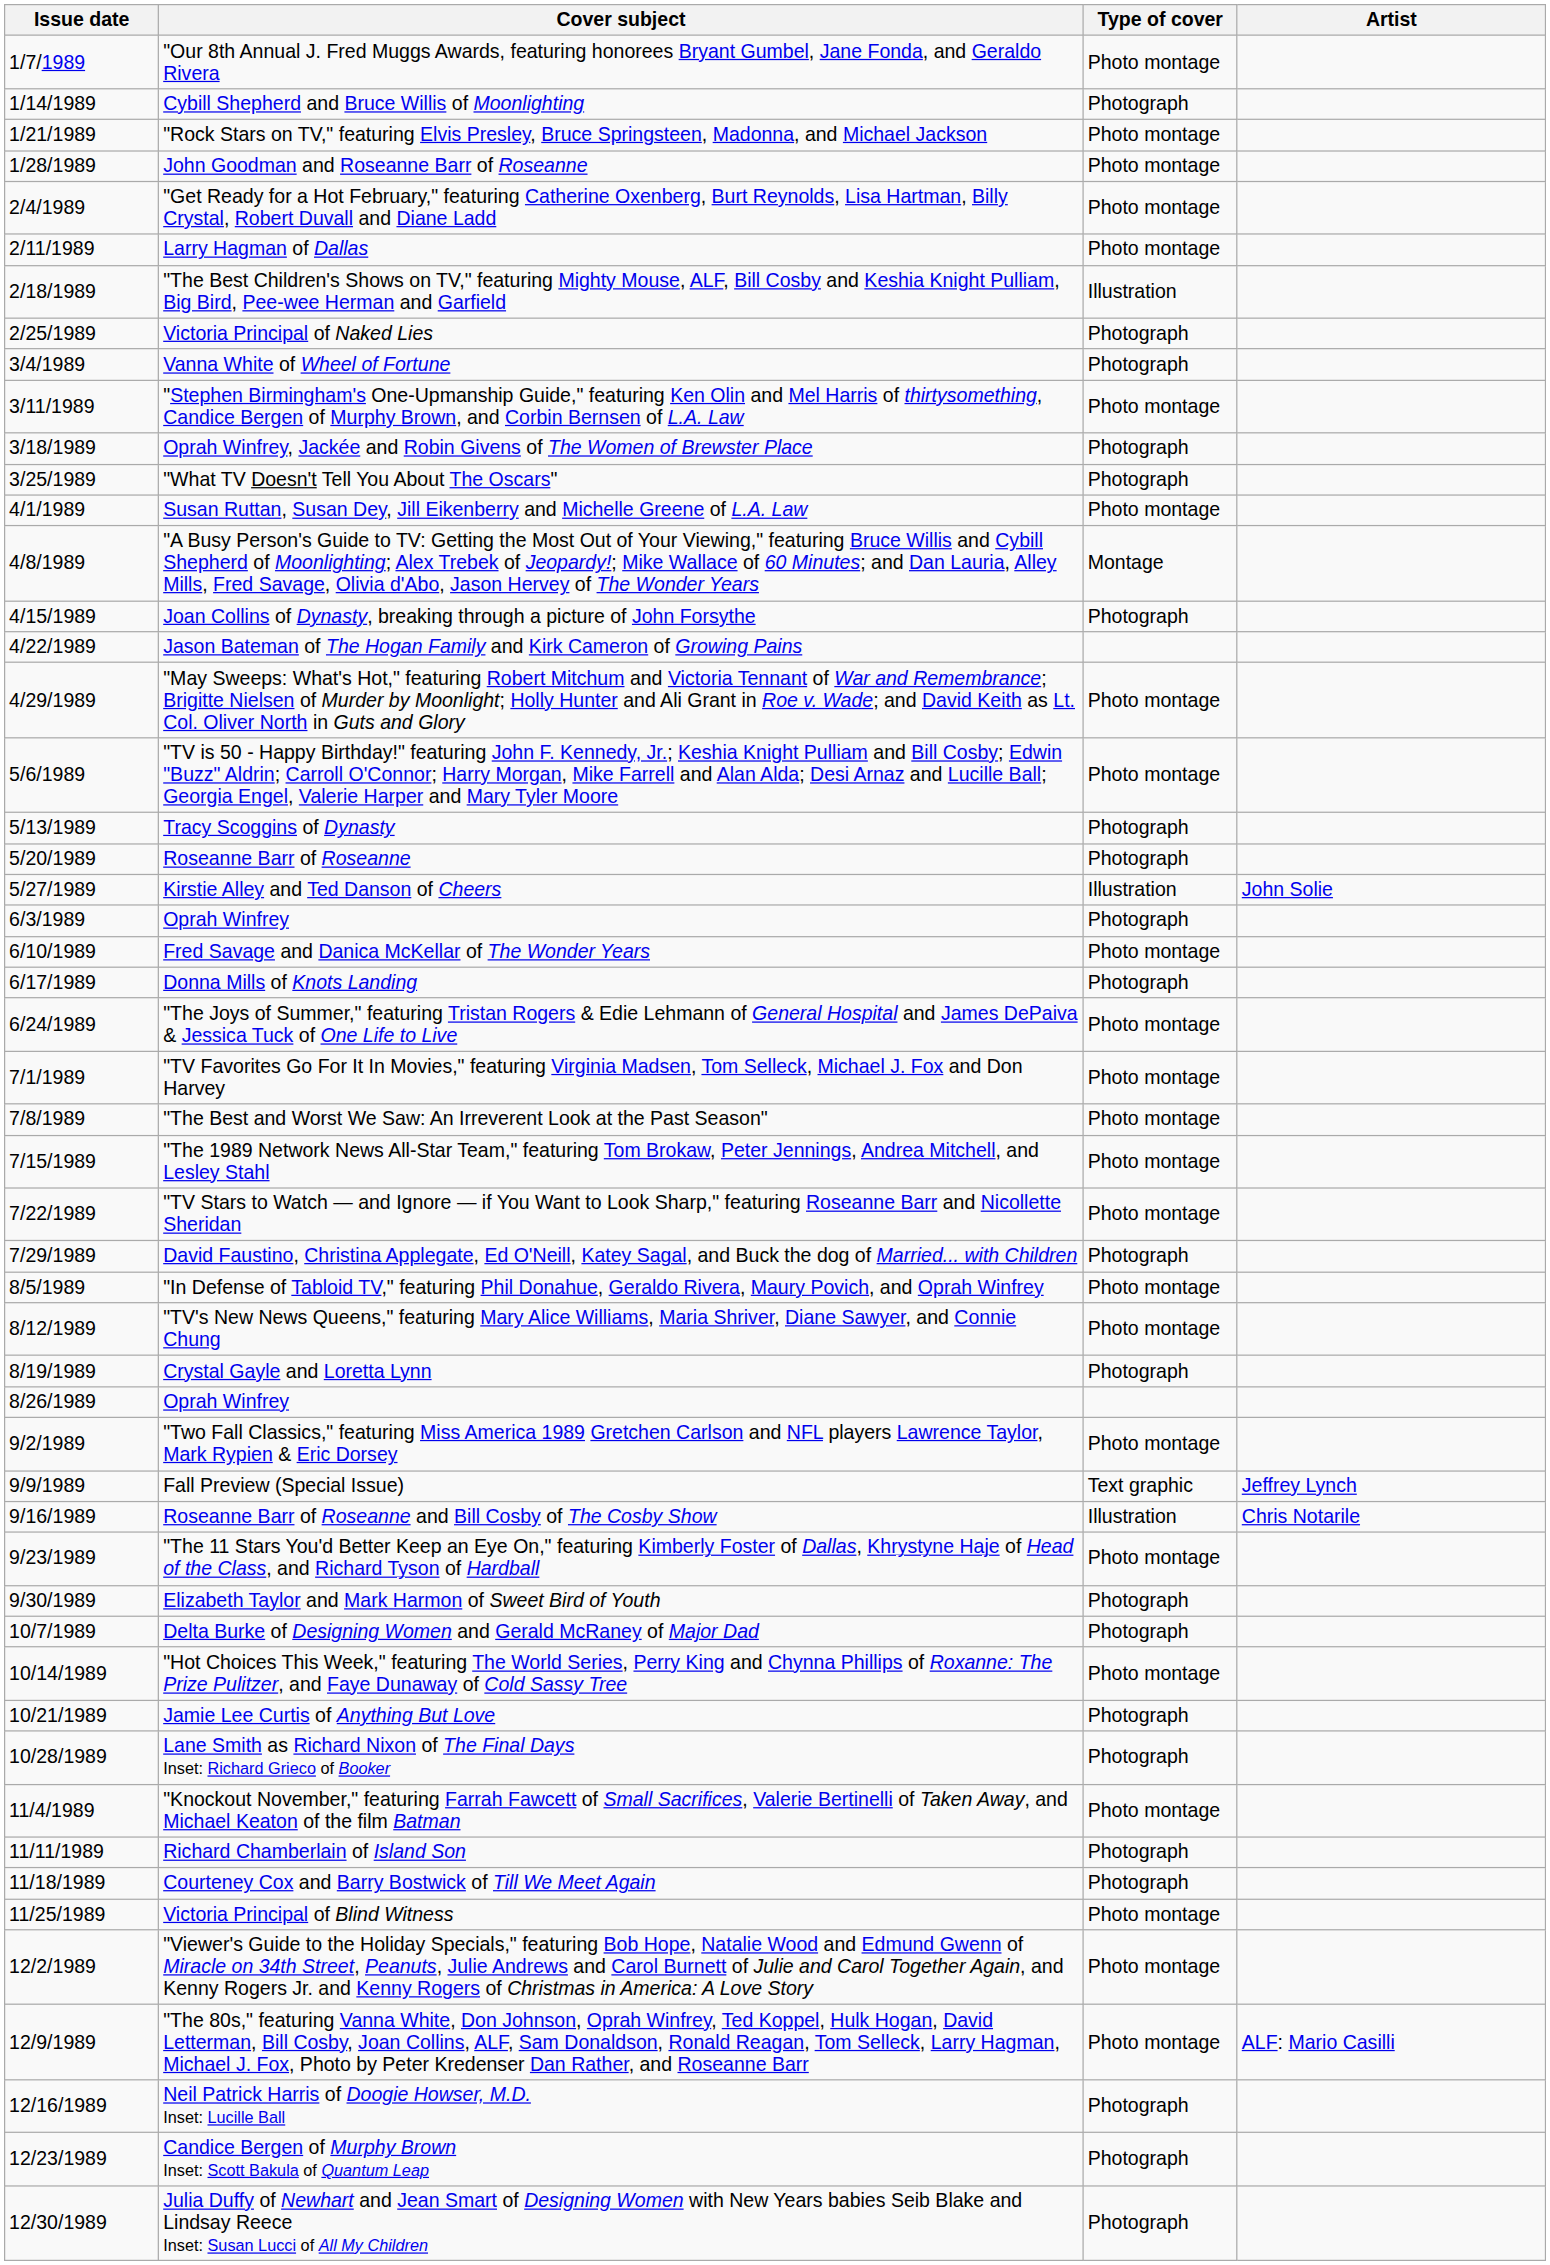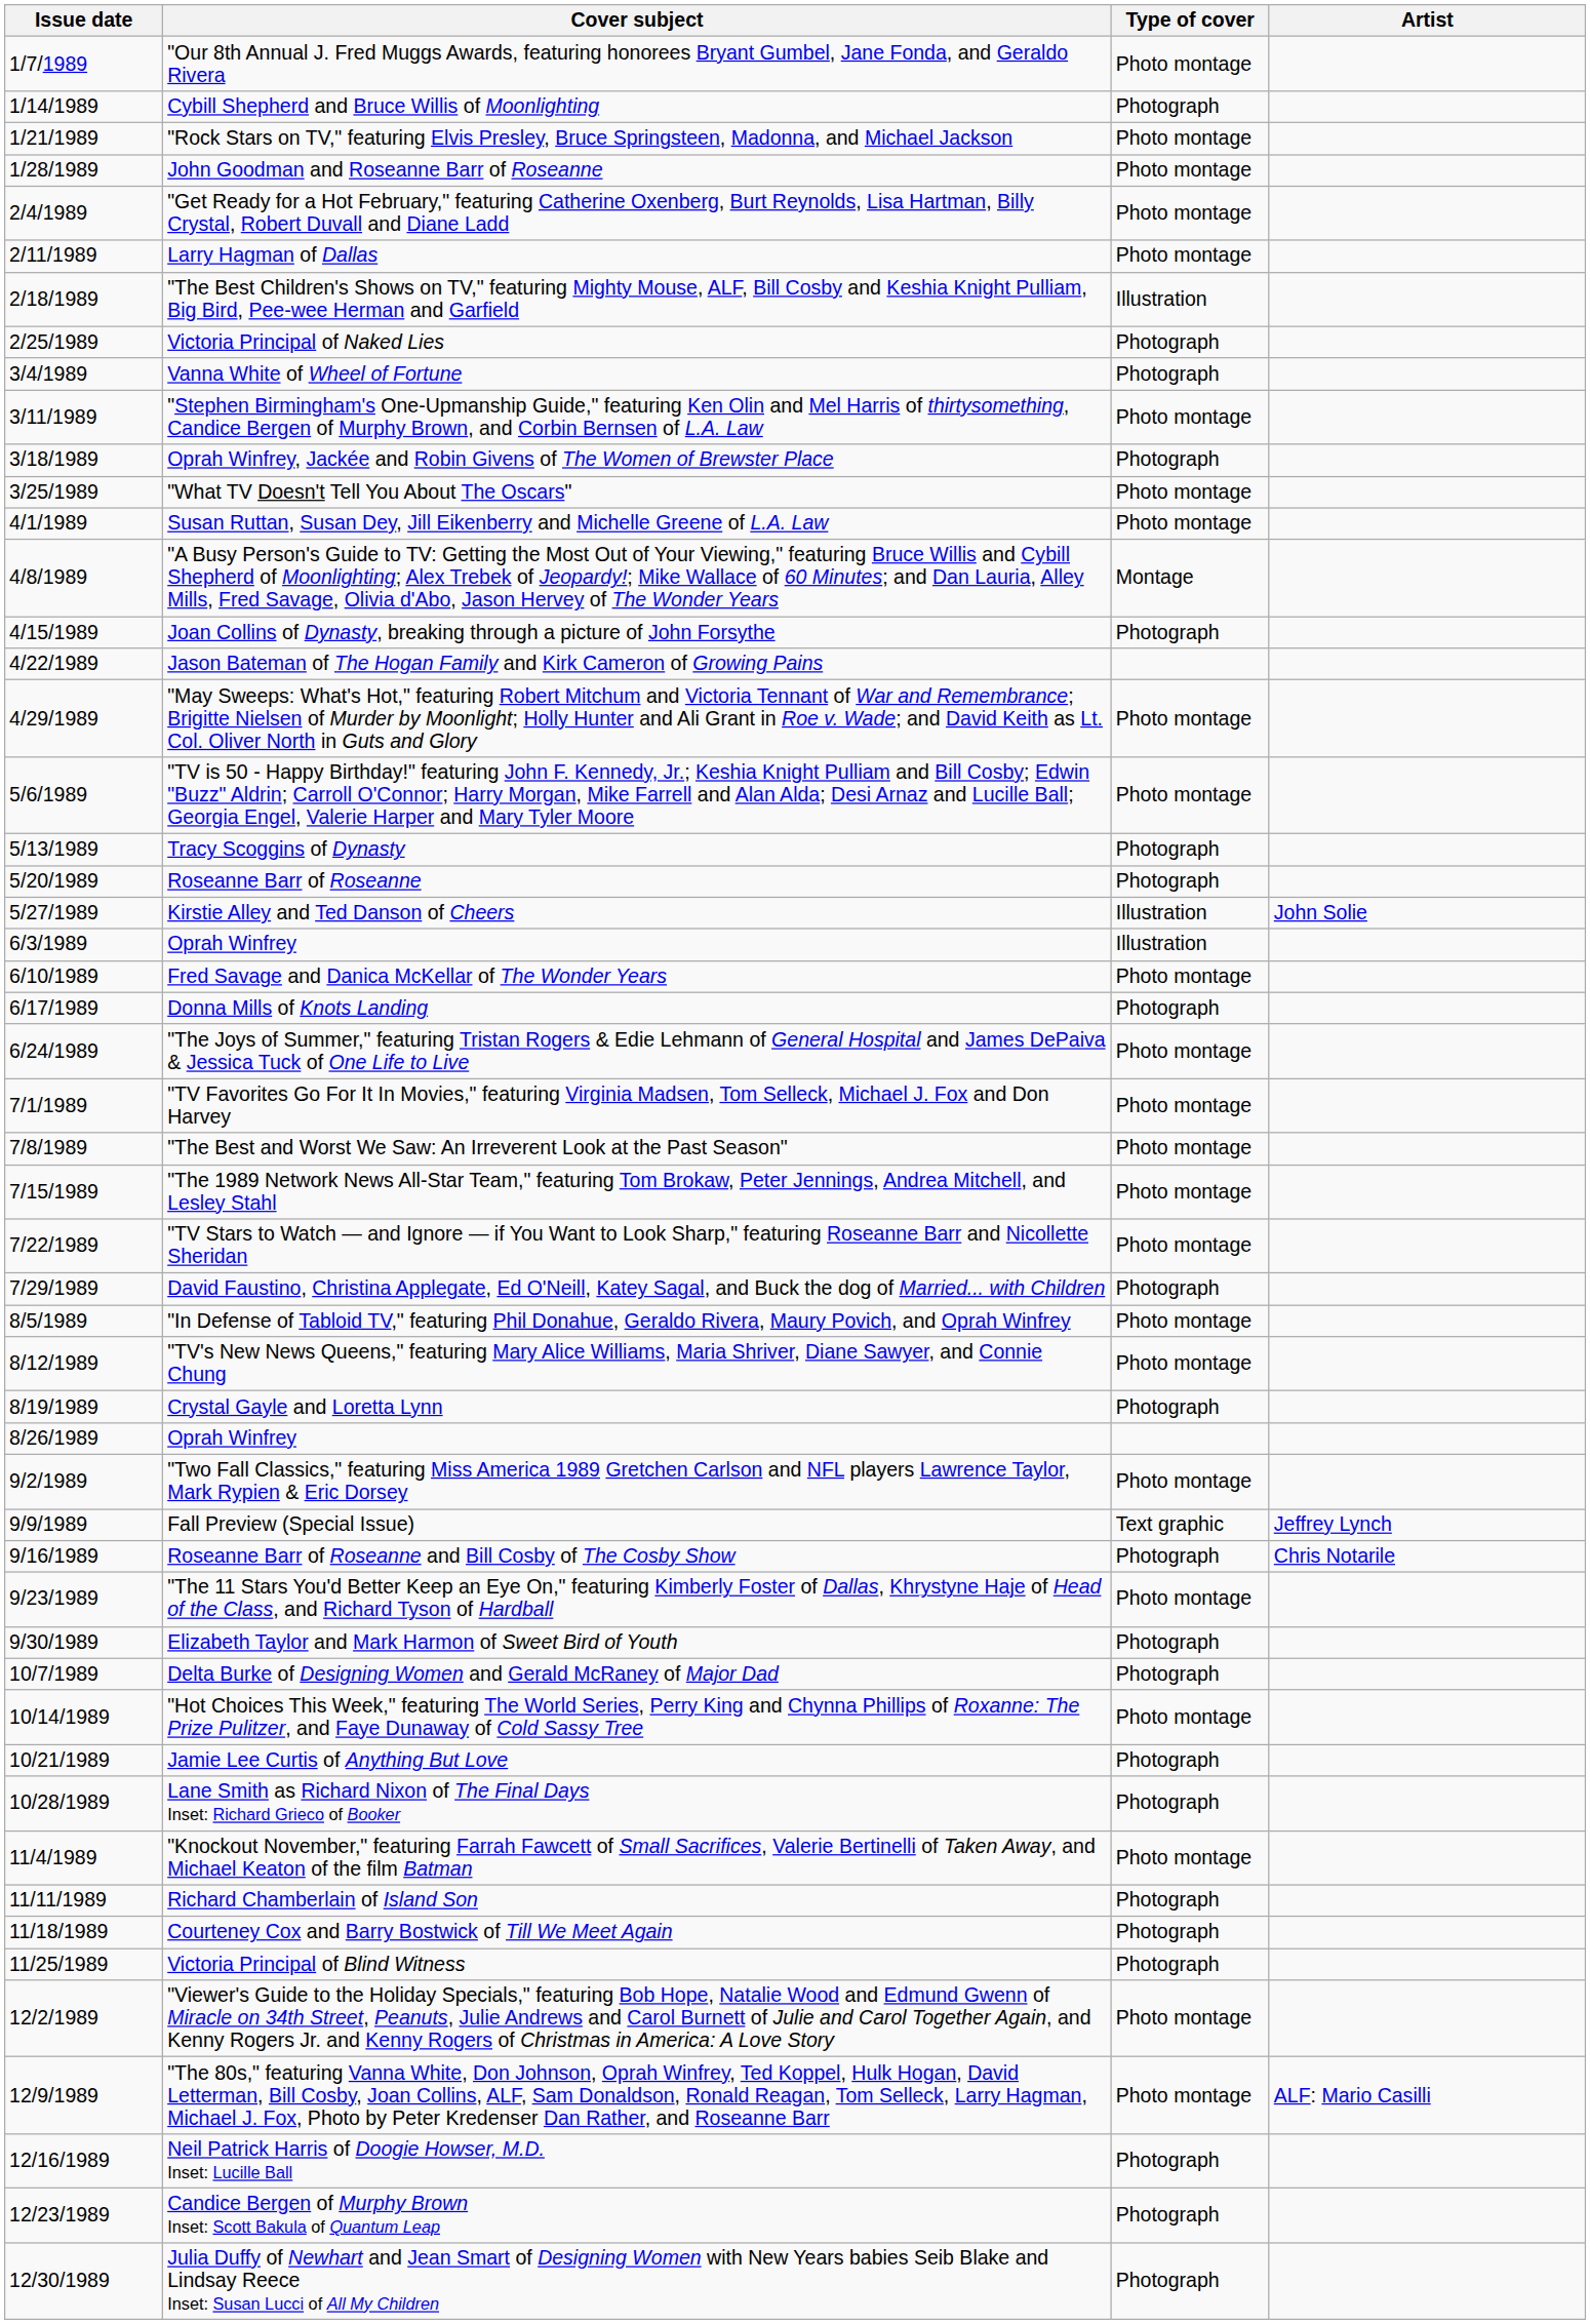"What TV Doesn't Tell You About The Oscars" | Type of cover: Photograph -> Photo montage
6/3/1989 / Oprah Winfrey | Type of cover: Photograph -> Illustration
Roseanne Barr of Roseanne and Bill Cosby of The Cosby Show | Type of cover: Illustration -> Photograph
Victoria Principal of Blind Witness | Type of cover: Photo montage -> Photograph
